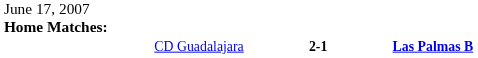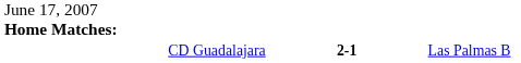CD Guadalajara | column 3: bold -> normal
